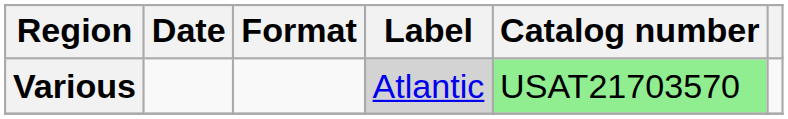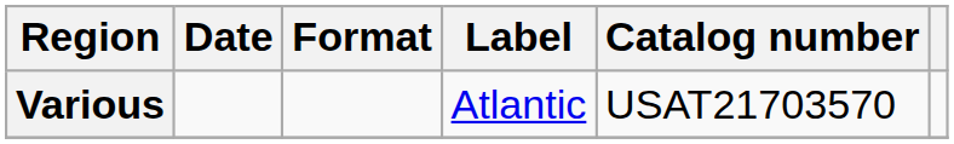Various | Label: lightgrey background -> no background
Various | Catalog number: lightgreen background -> no background
